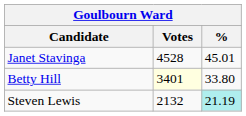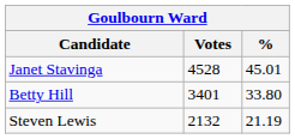Betty Hill | Votes: lightyellow background -> no background
Steven Lewis | %: paleturquoise background -> no background
